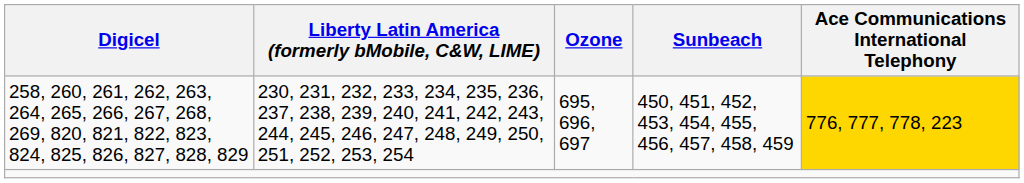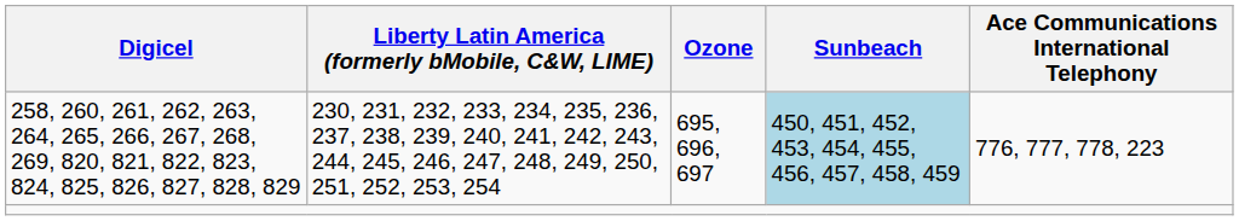row 2 | Sunbeach: no background -> lightblue background
row 2 | Ace Communications International Telephony: gold background -> no background
